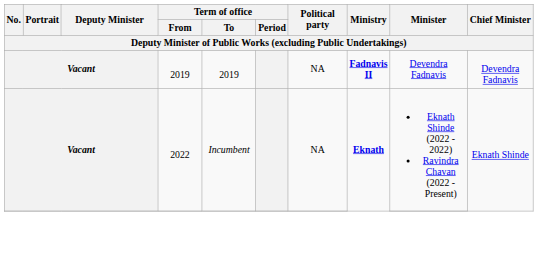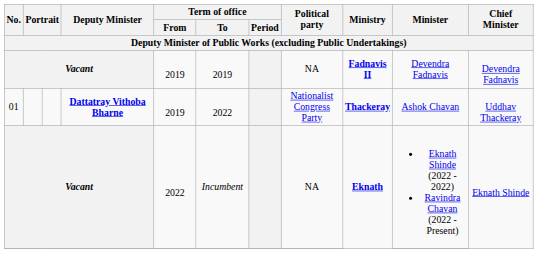+ row: 01 | Dattatray Vithoba Bharne | 2019 | 2022 | Nationalist Congress Party | Thackeray | Ashok Chavan | Uddhav Thackeray
